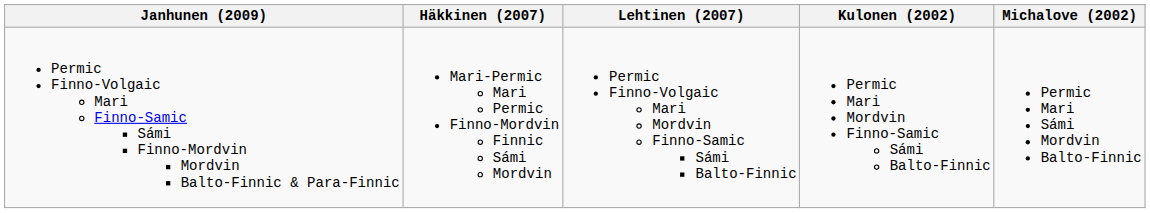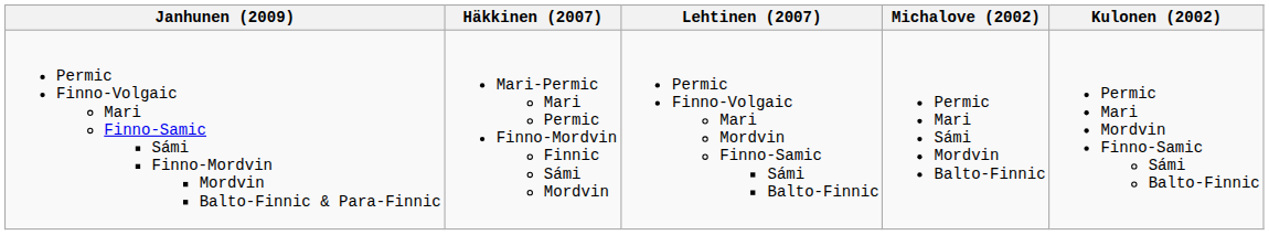columns swapped: Michalove (2002) <-> Kulonen (2002)
